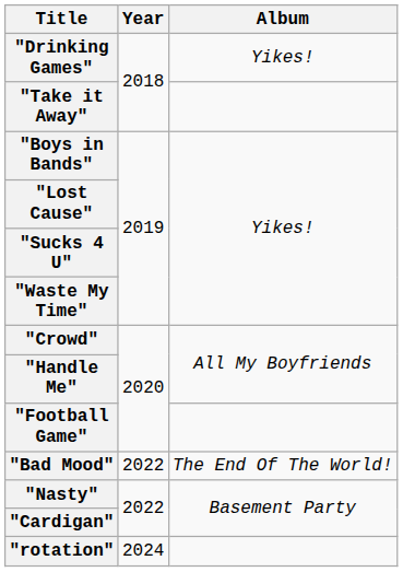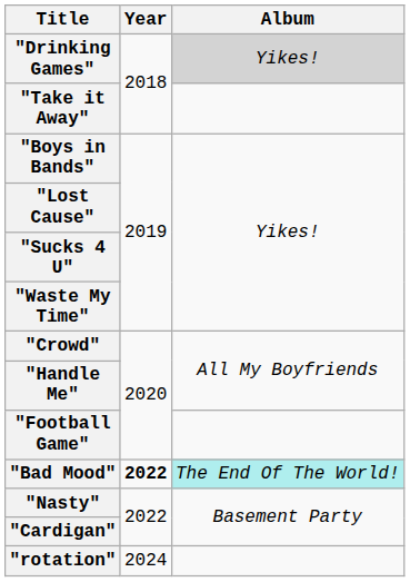"Drinking Games" | Album: no background -> lightgrey background
"Bad Mood" | Year: normal -> bold
"Bad Mood" | Album: no background -> paleturquoise background
